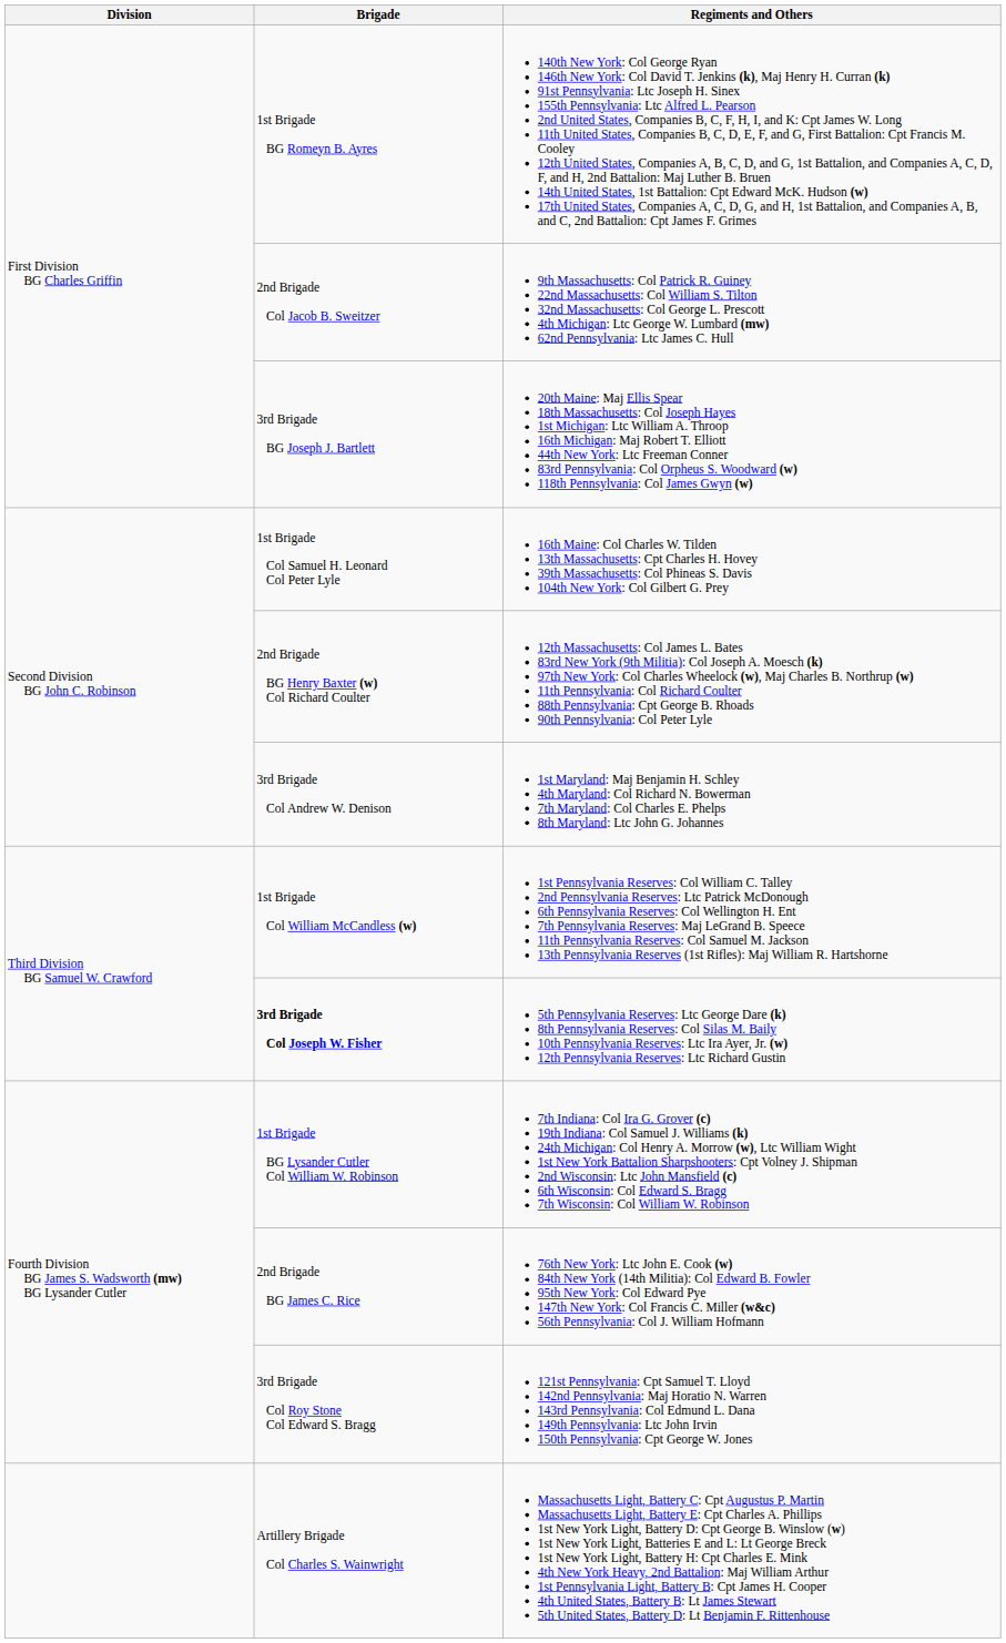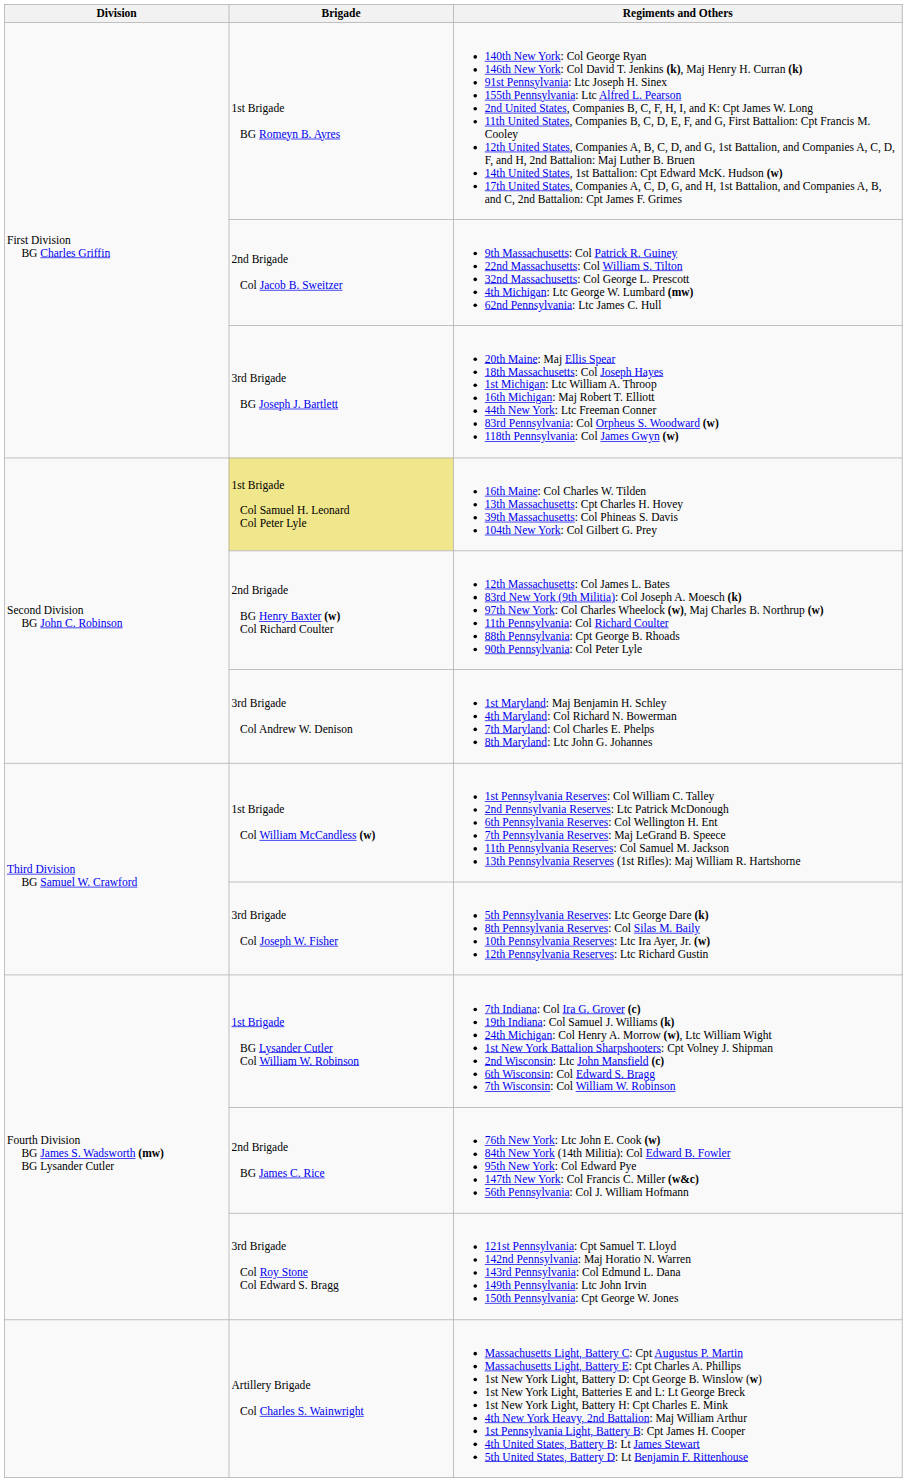1st Brigade Col Samuel H. Leonard Col Peter Lyle | Brigade: no background -> khaki background
3rd Brigade Col Joseph W. Fisher | Brigade: bold -> normal
